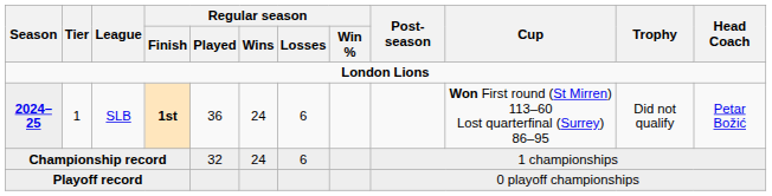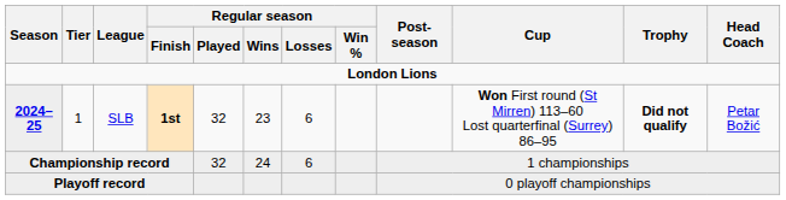2024–25 | Regular season / Played: 36 -> 32
2024–25 | Regular season / Wins: 24 -> 23
2024–25 | Trophy: normal -> bold
